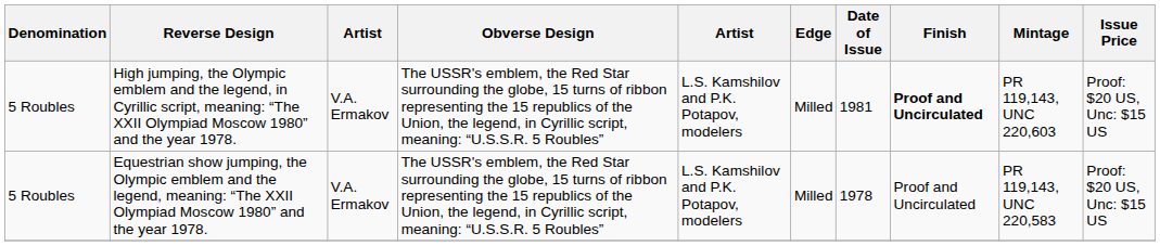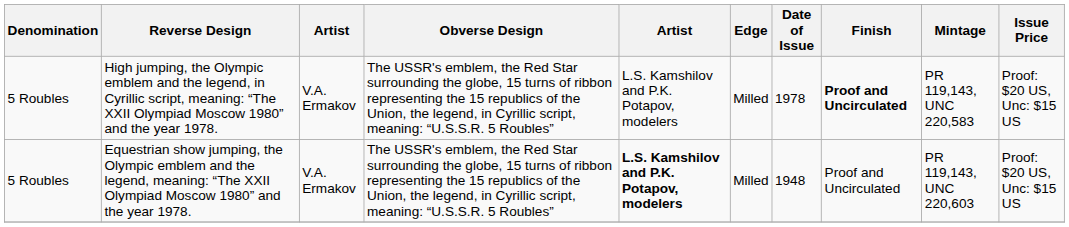row 2 | Date of Issue: 1981 -> 1978
row 2 | Mintage: PR 119,143, UNC 220,603 -> PR 119,143, UNC 220,583
row 3 | column 5: normal -> bold
row 3 | Date of Issue: 1978 -> 1948
row 3 | Mintage: PR 119,143, UNC 220,583 -> PR 119,143, UNC 220,603
